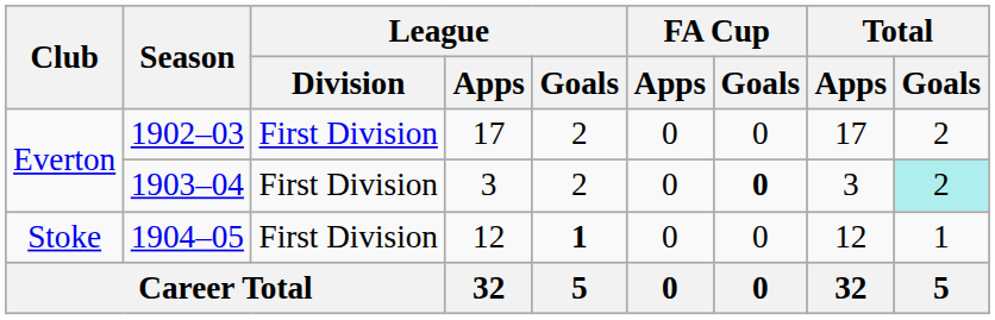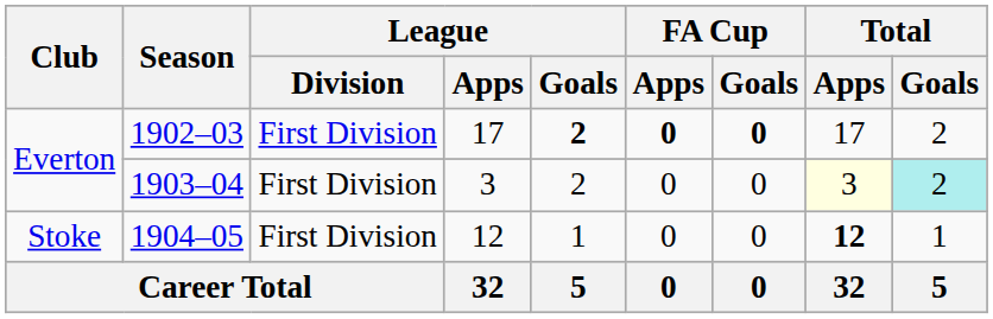1902–03 | League / Goals: normal -> bold
1902–03 | FA Cup / Apps: normal -> bold
1902–03 | FA Cup / Goals: normal -> bold
1903–04 | FA Cup / Goals: bold -> normal
1903–04 | Total / Apps: no background -> lightyellow background
1904–05 | League / Goals: bold -> normal
1904–05 | Total / Apps: normal -> bold
